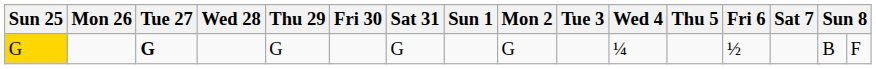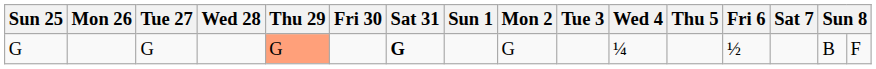row 2 | Sun 25: gold background -> no background
row 2 | Tue 27: bold -> normal
row 2 | Thu 29: no background -> lightsalmon background
row 2 | Sat 31: normal -> bold
